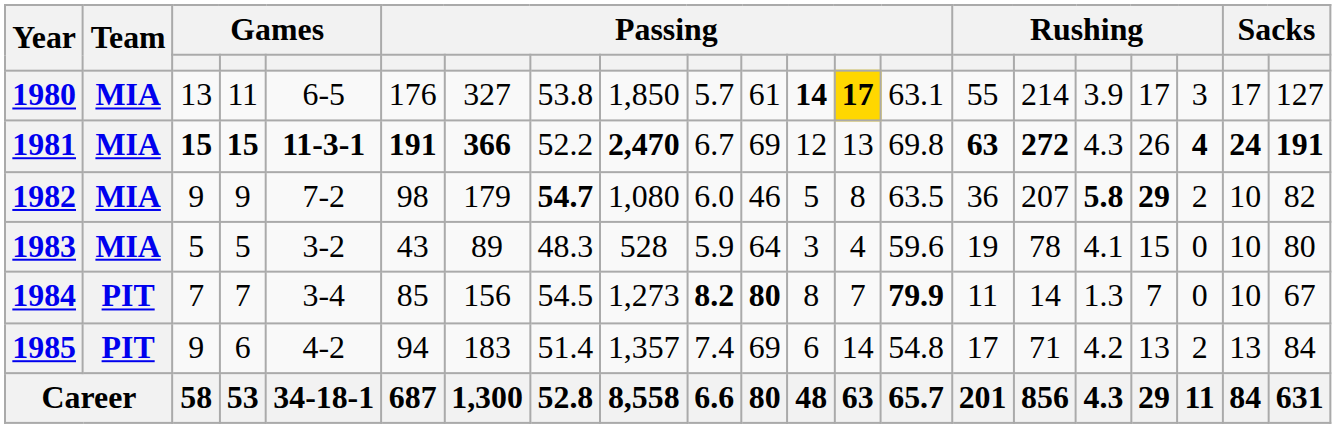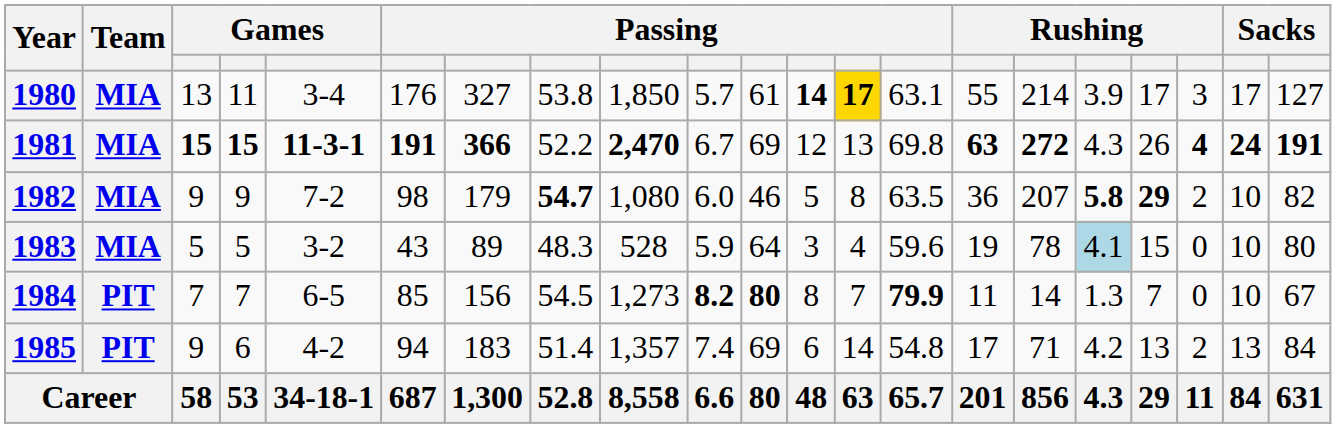1980 | column 5: 6-5 -> 3-4
1983 | column 17: no background -> lightblue background
1984 | column 5: 3-4 -> 6-5
